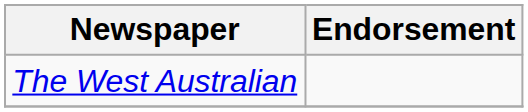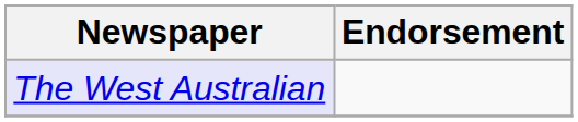The West Australian | Newspaper: no background -> lavender background
